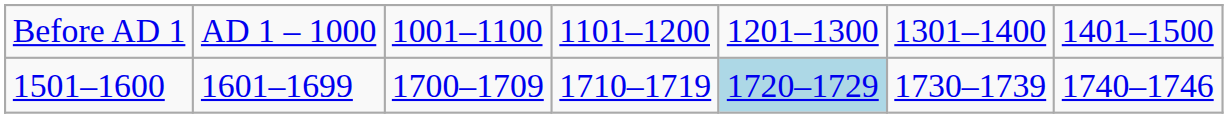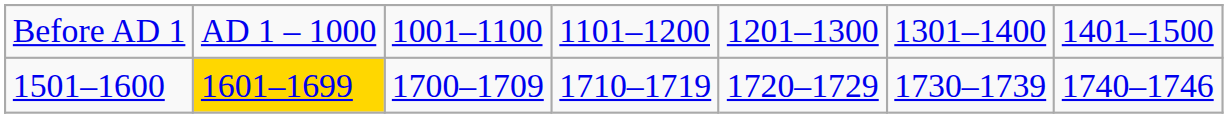1501–1600 | column 2: no background -> gold background
1501–1600 | column 5: lightblue background -> no background
